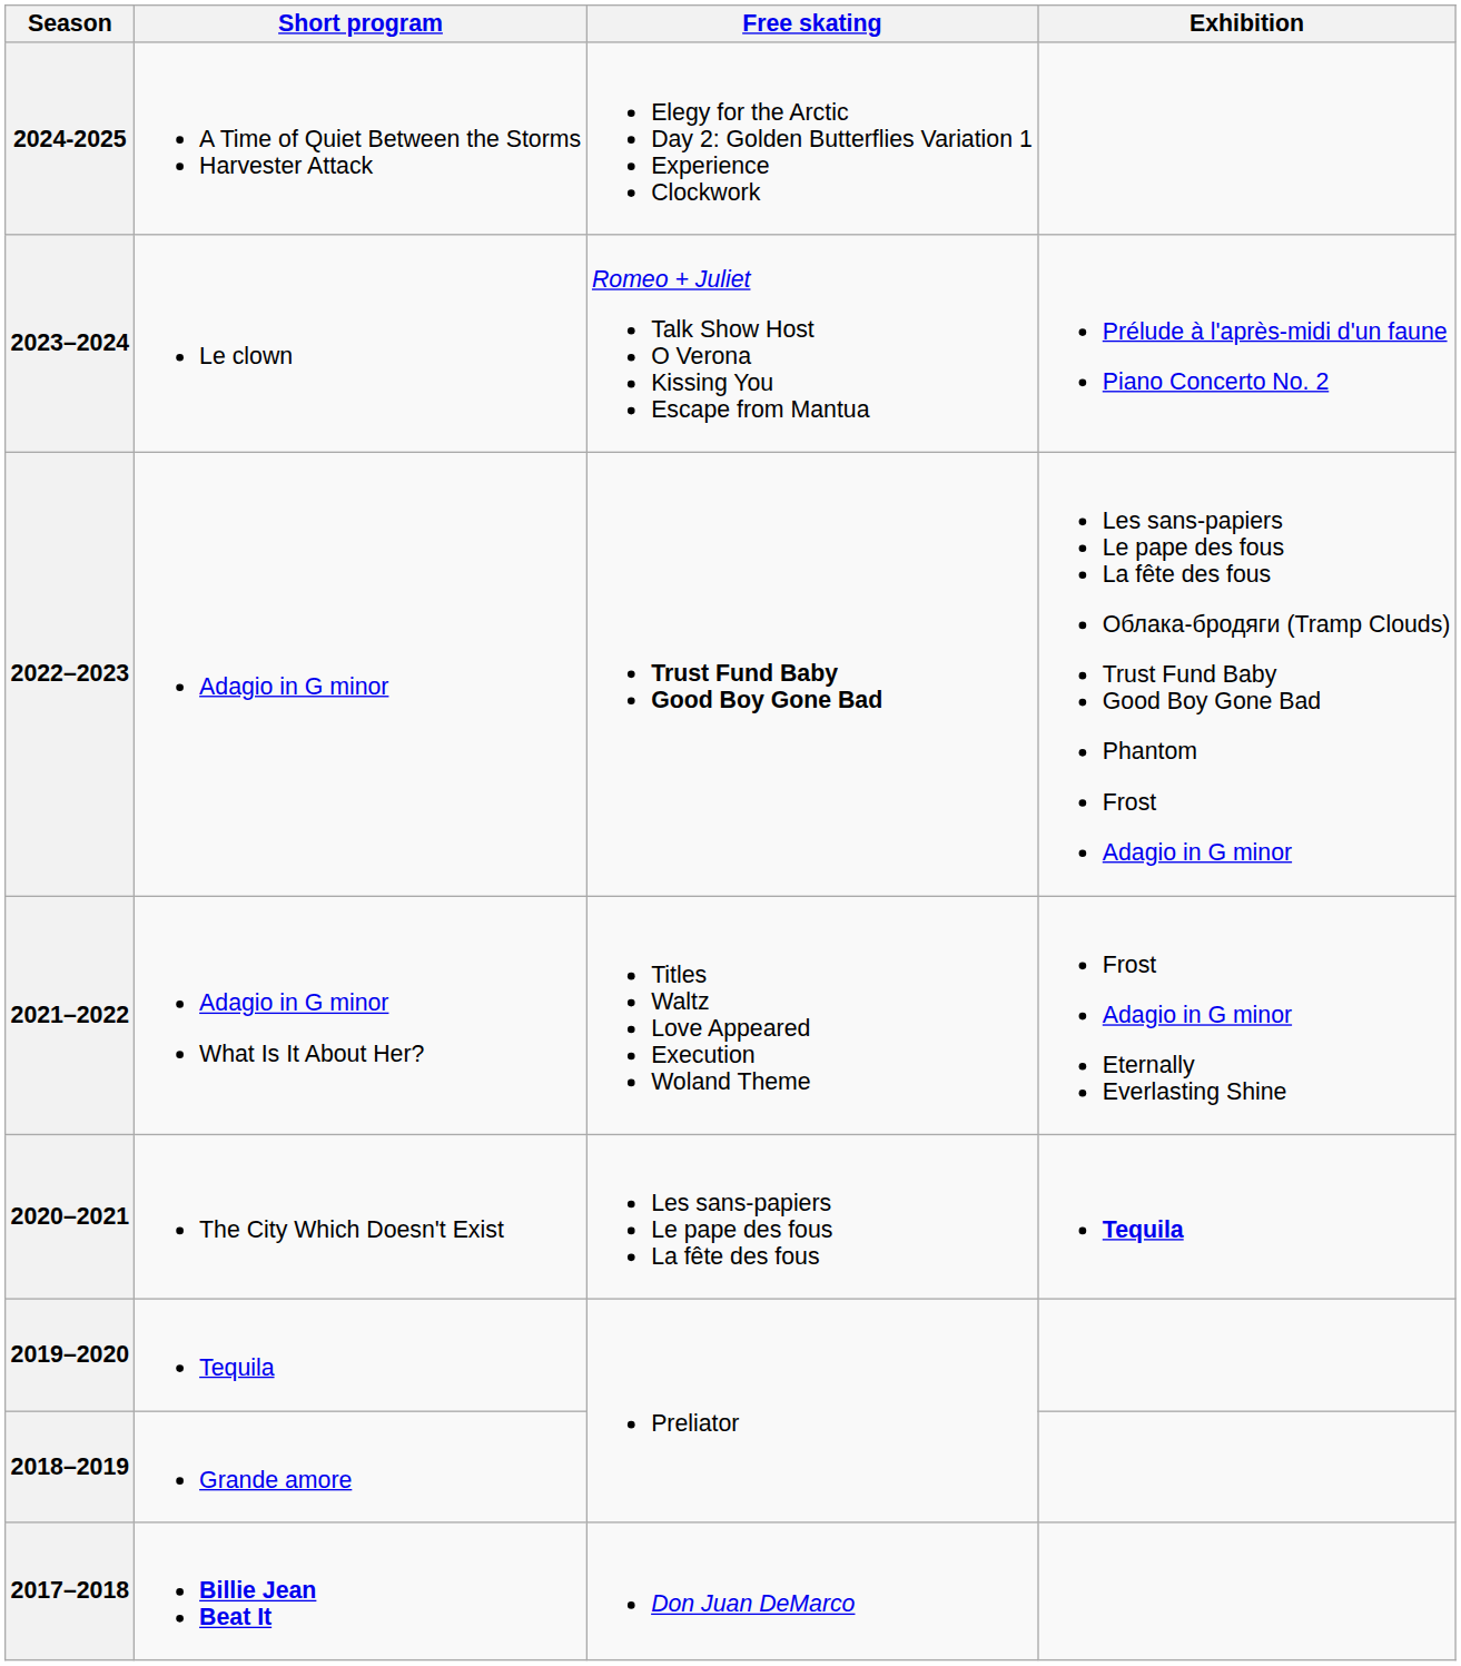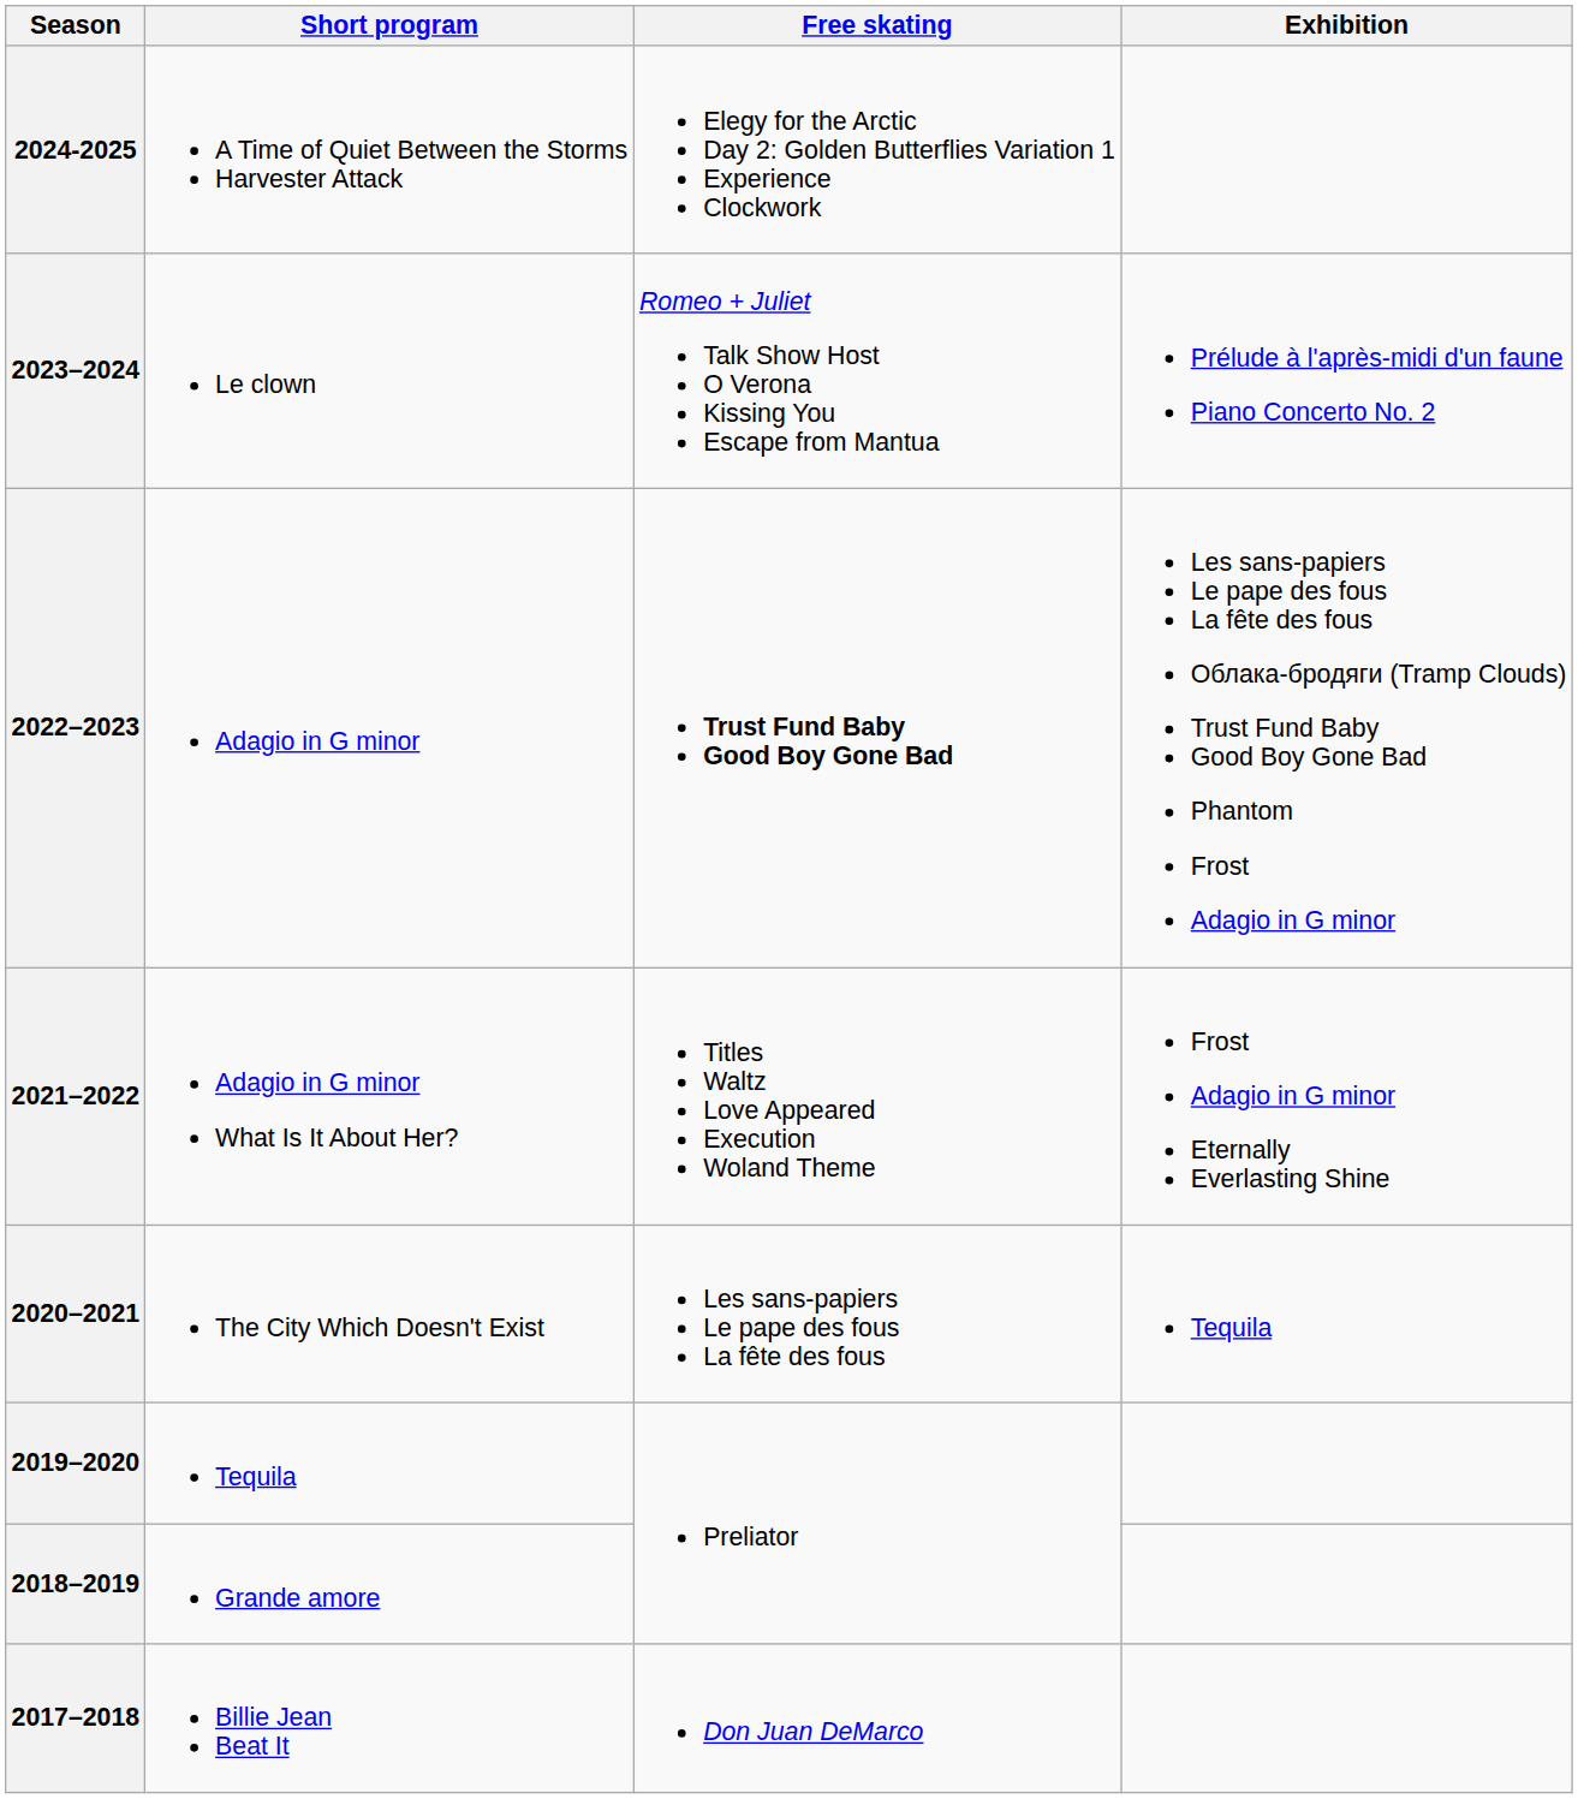2020–2021 | Exhibition: bold -> normal
2017–2018 | Short program: bold -> normal
